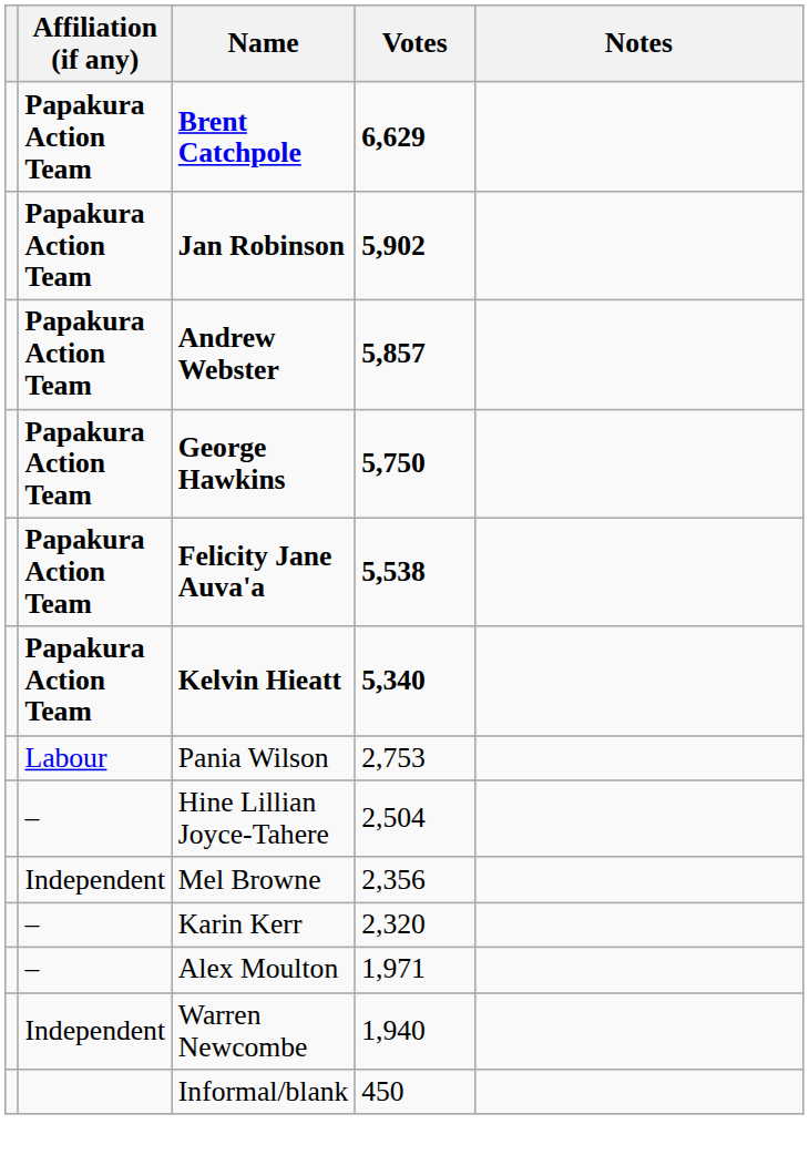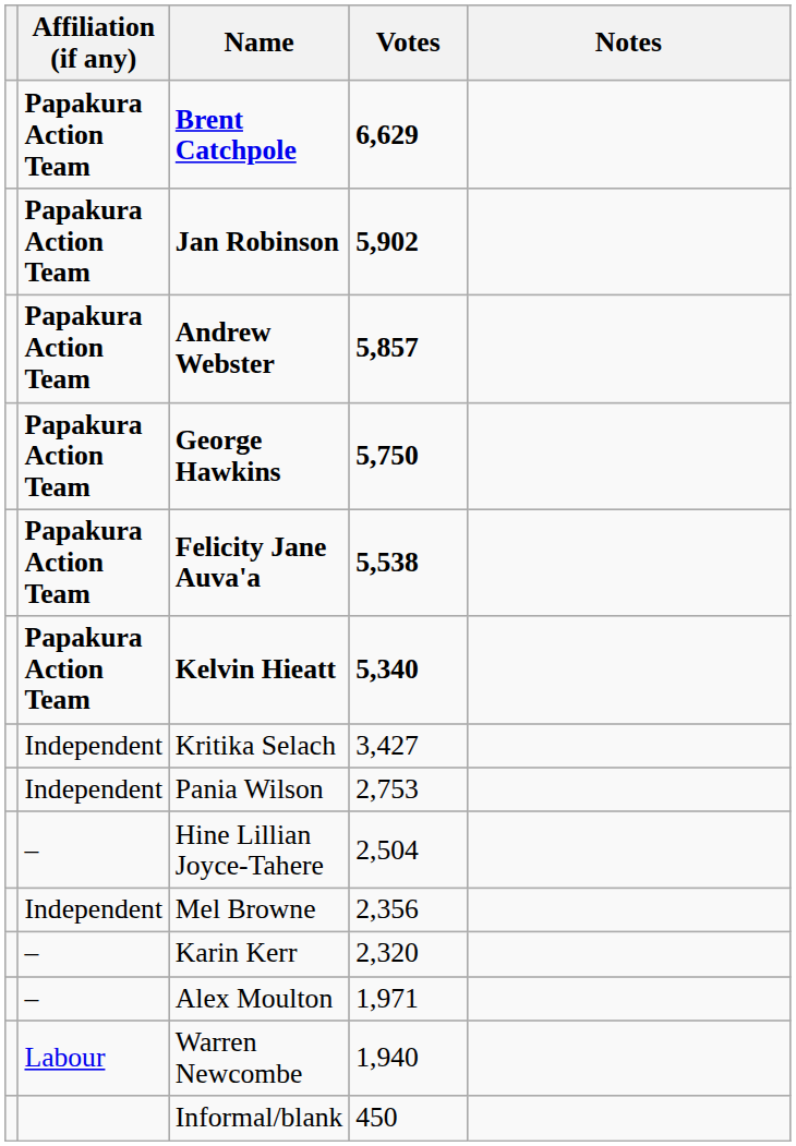+ row: Independent | Kritika Selach | 3,427
Pania Wilson | Affiliation (if any): Labour -> Independent
Warren Newcombe | Affiliation (if any): Independent -> Labour
